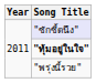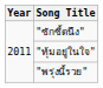"ซักซี้ดนึง" | Song Title: lavender background -> no background
"ทุ้มอยู่ในใจ" | Song Title: bold -> normal
